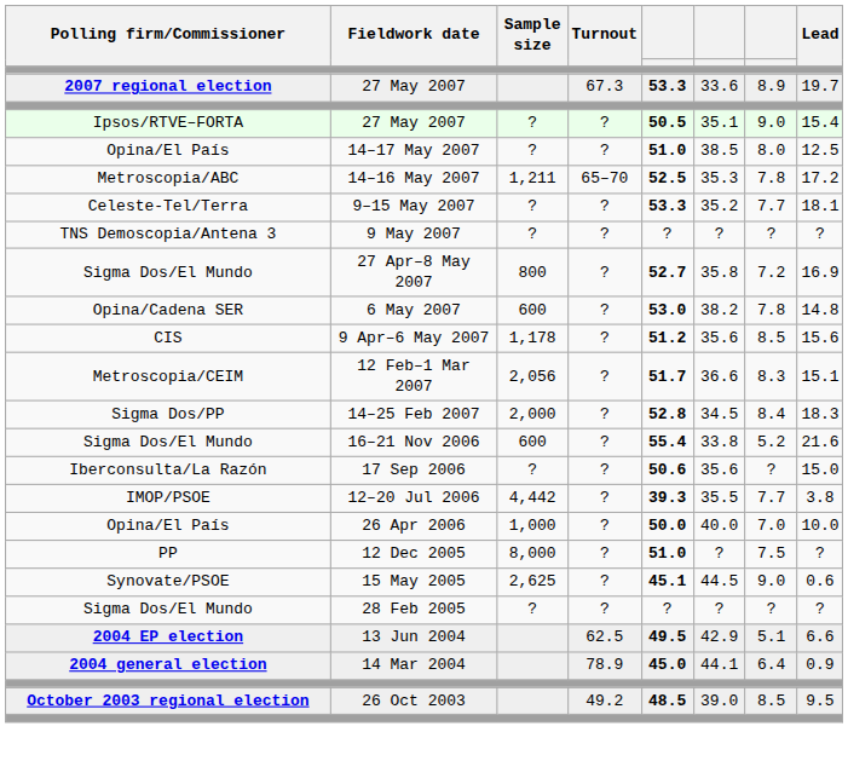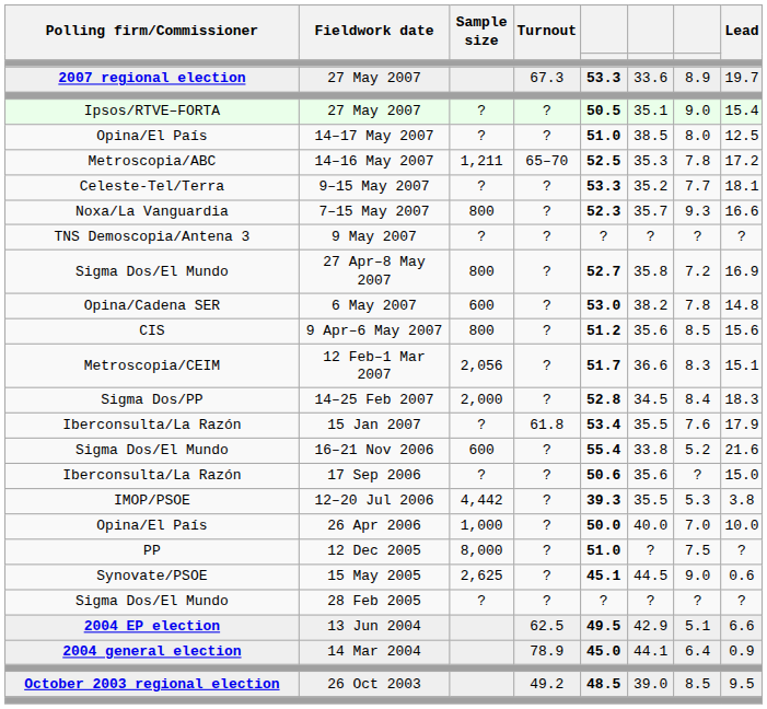+ row: Noxa/La Vanguardia | 7–15 May 2007 | 800 | ? | 52.3 | 35.7 | 9.3 | 16.6
9 Apr–6 May 2007 | Sample size: 1,178 -> 800
+ row: Iberconsulta/La Razón | 15 Jan 2007 | ? | 61.8 | 53.4 | 35.5 | 7.6 | 17.9
12–20 Jul 2006 | column 7: 7.7 -> 5.3
